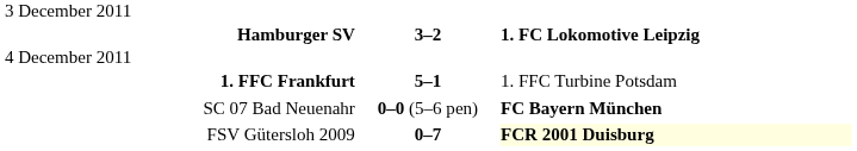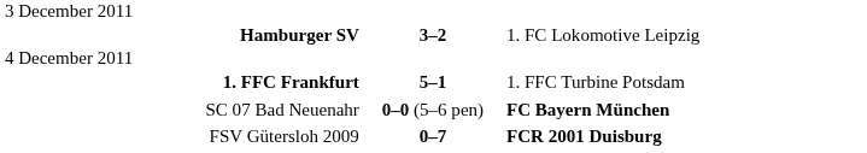Hamburger SV | column 3: bold -> normal
FSV Gütersloh 2009 | column 3: lightyellow background -> no background
